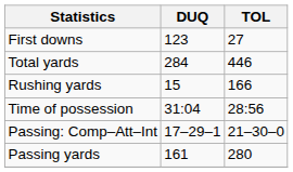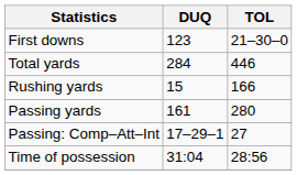First downs | TOL: 27 -> 21–30–0
rows swapped: Passing yards <-> Time of possession
Passing: Comp–Att–Int | TOL: 21–30–0 -> 27
